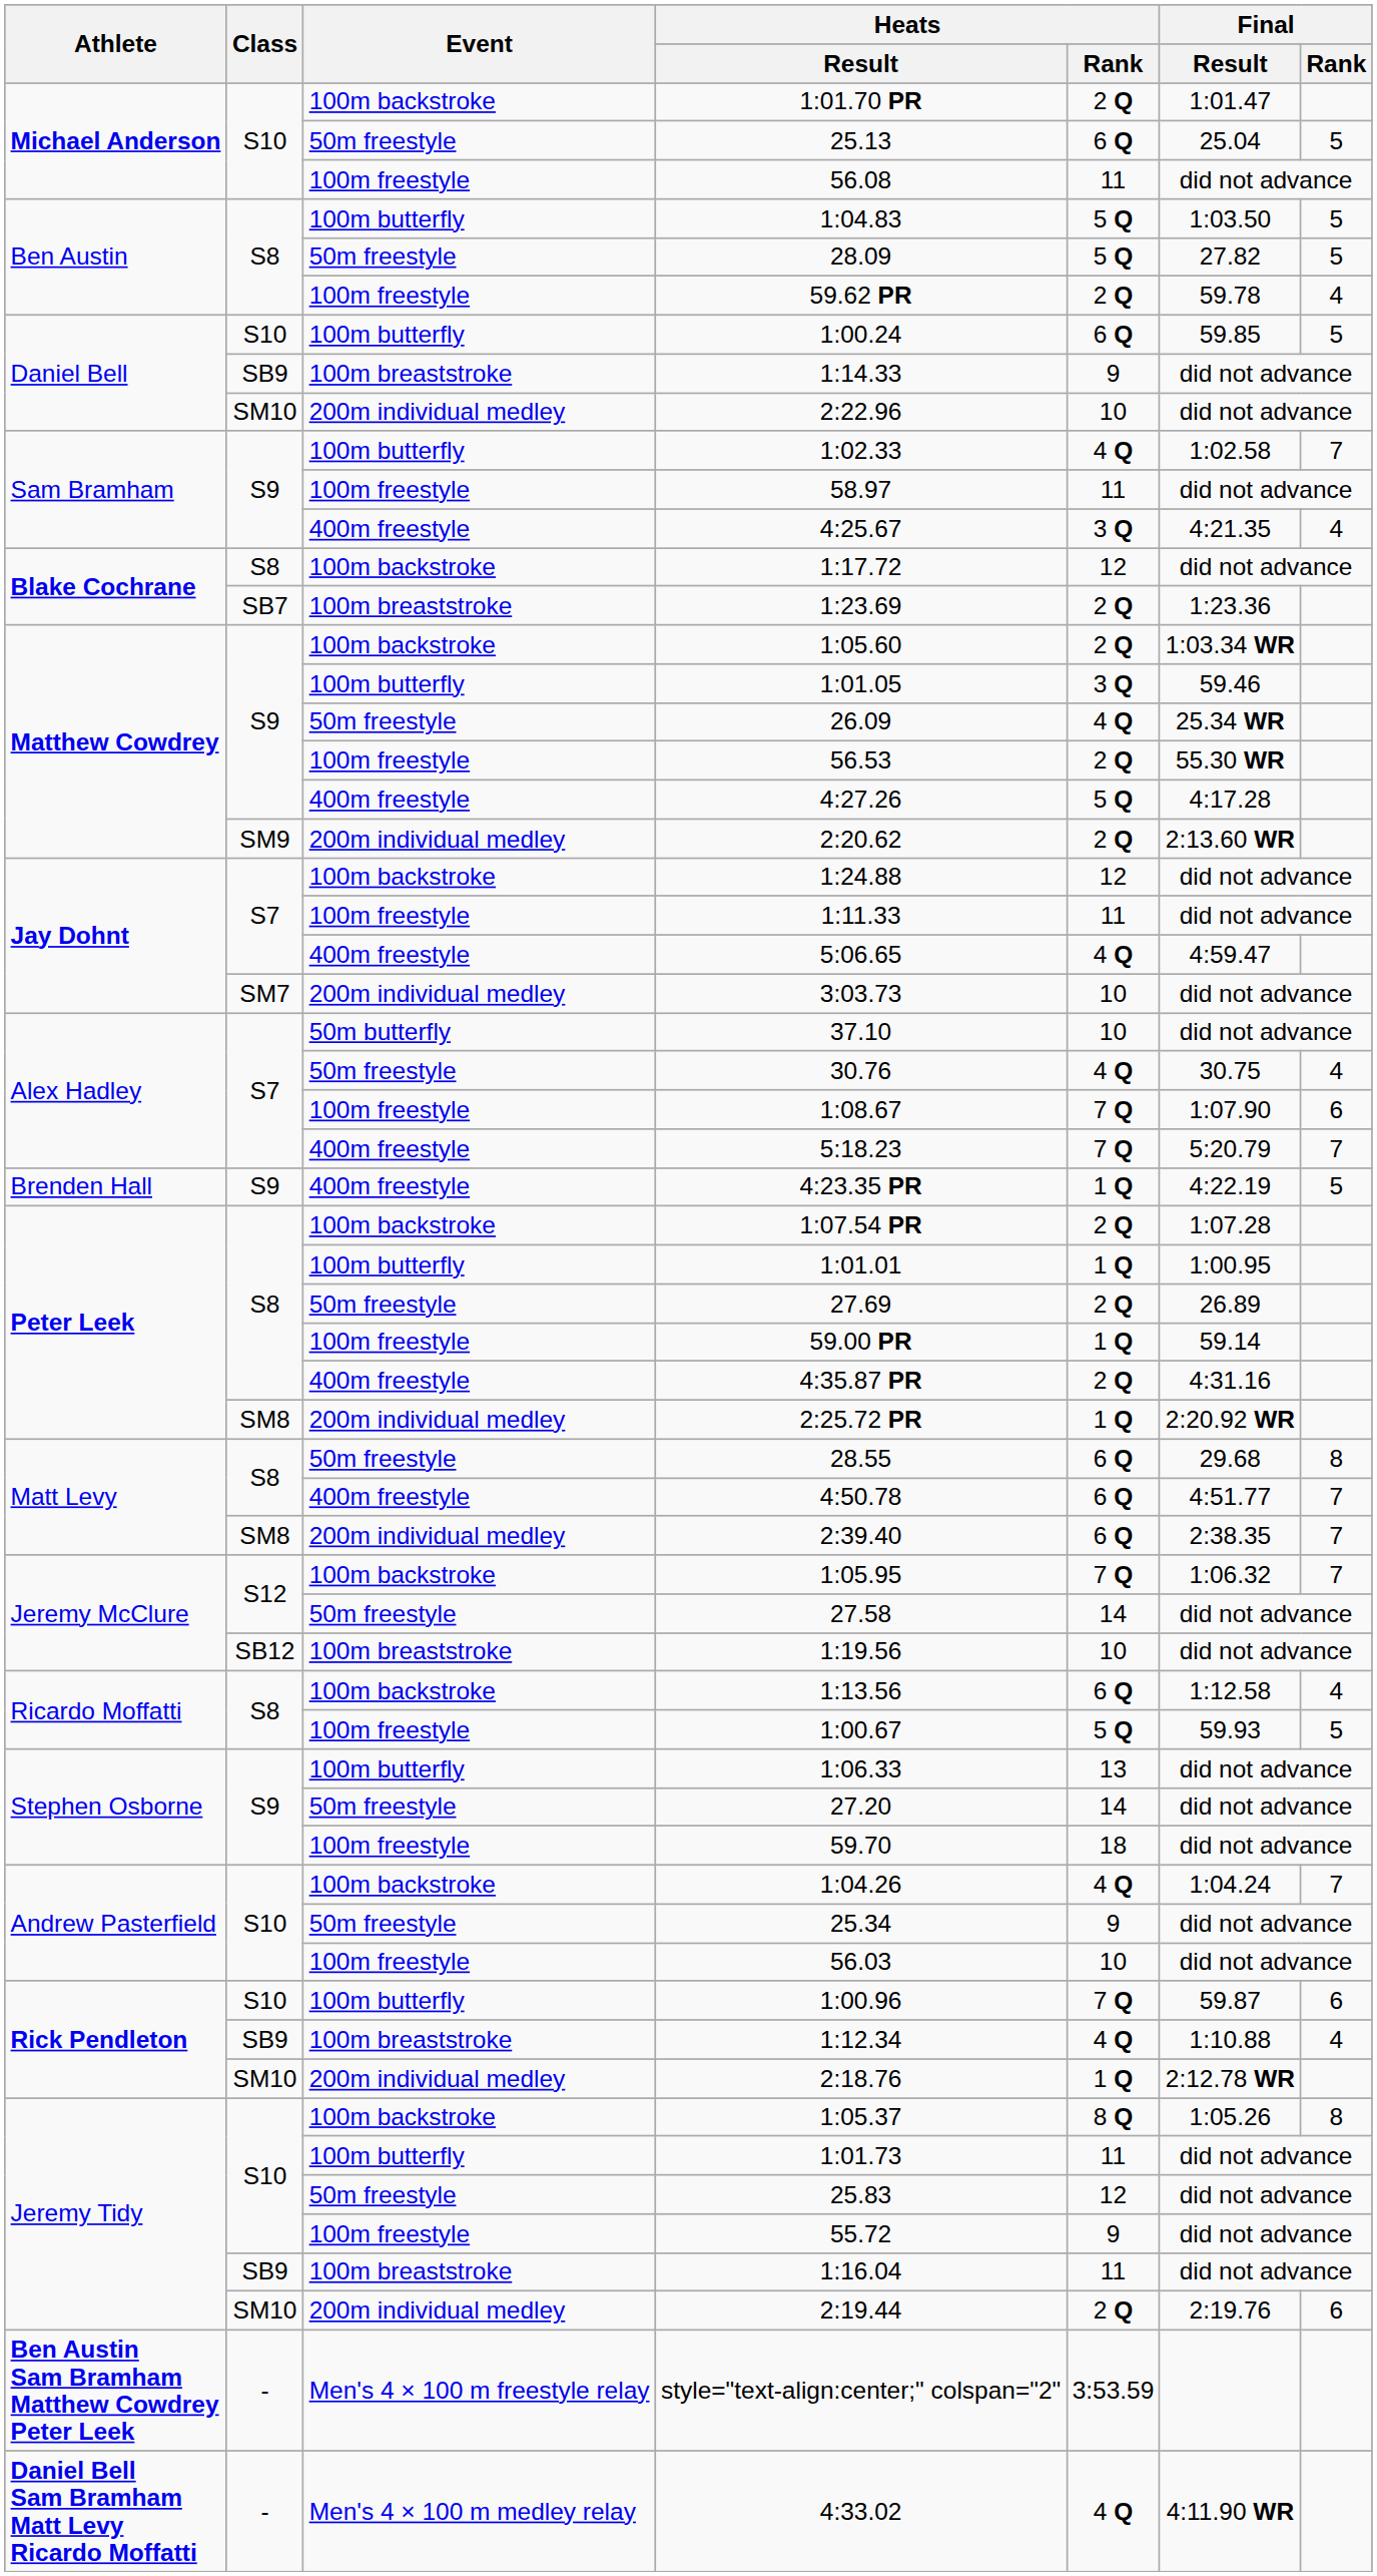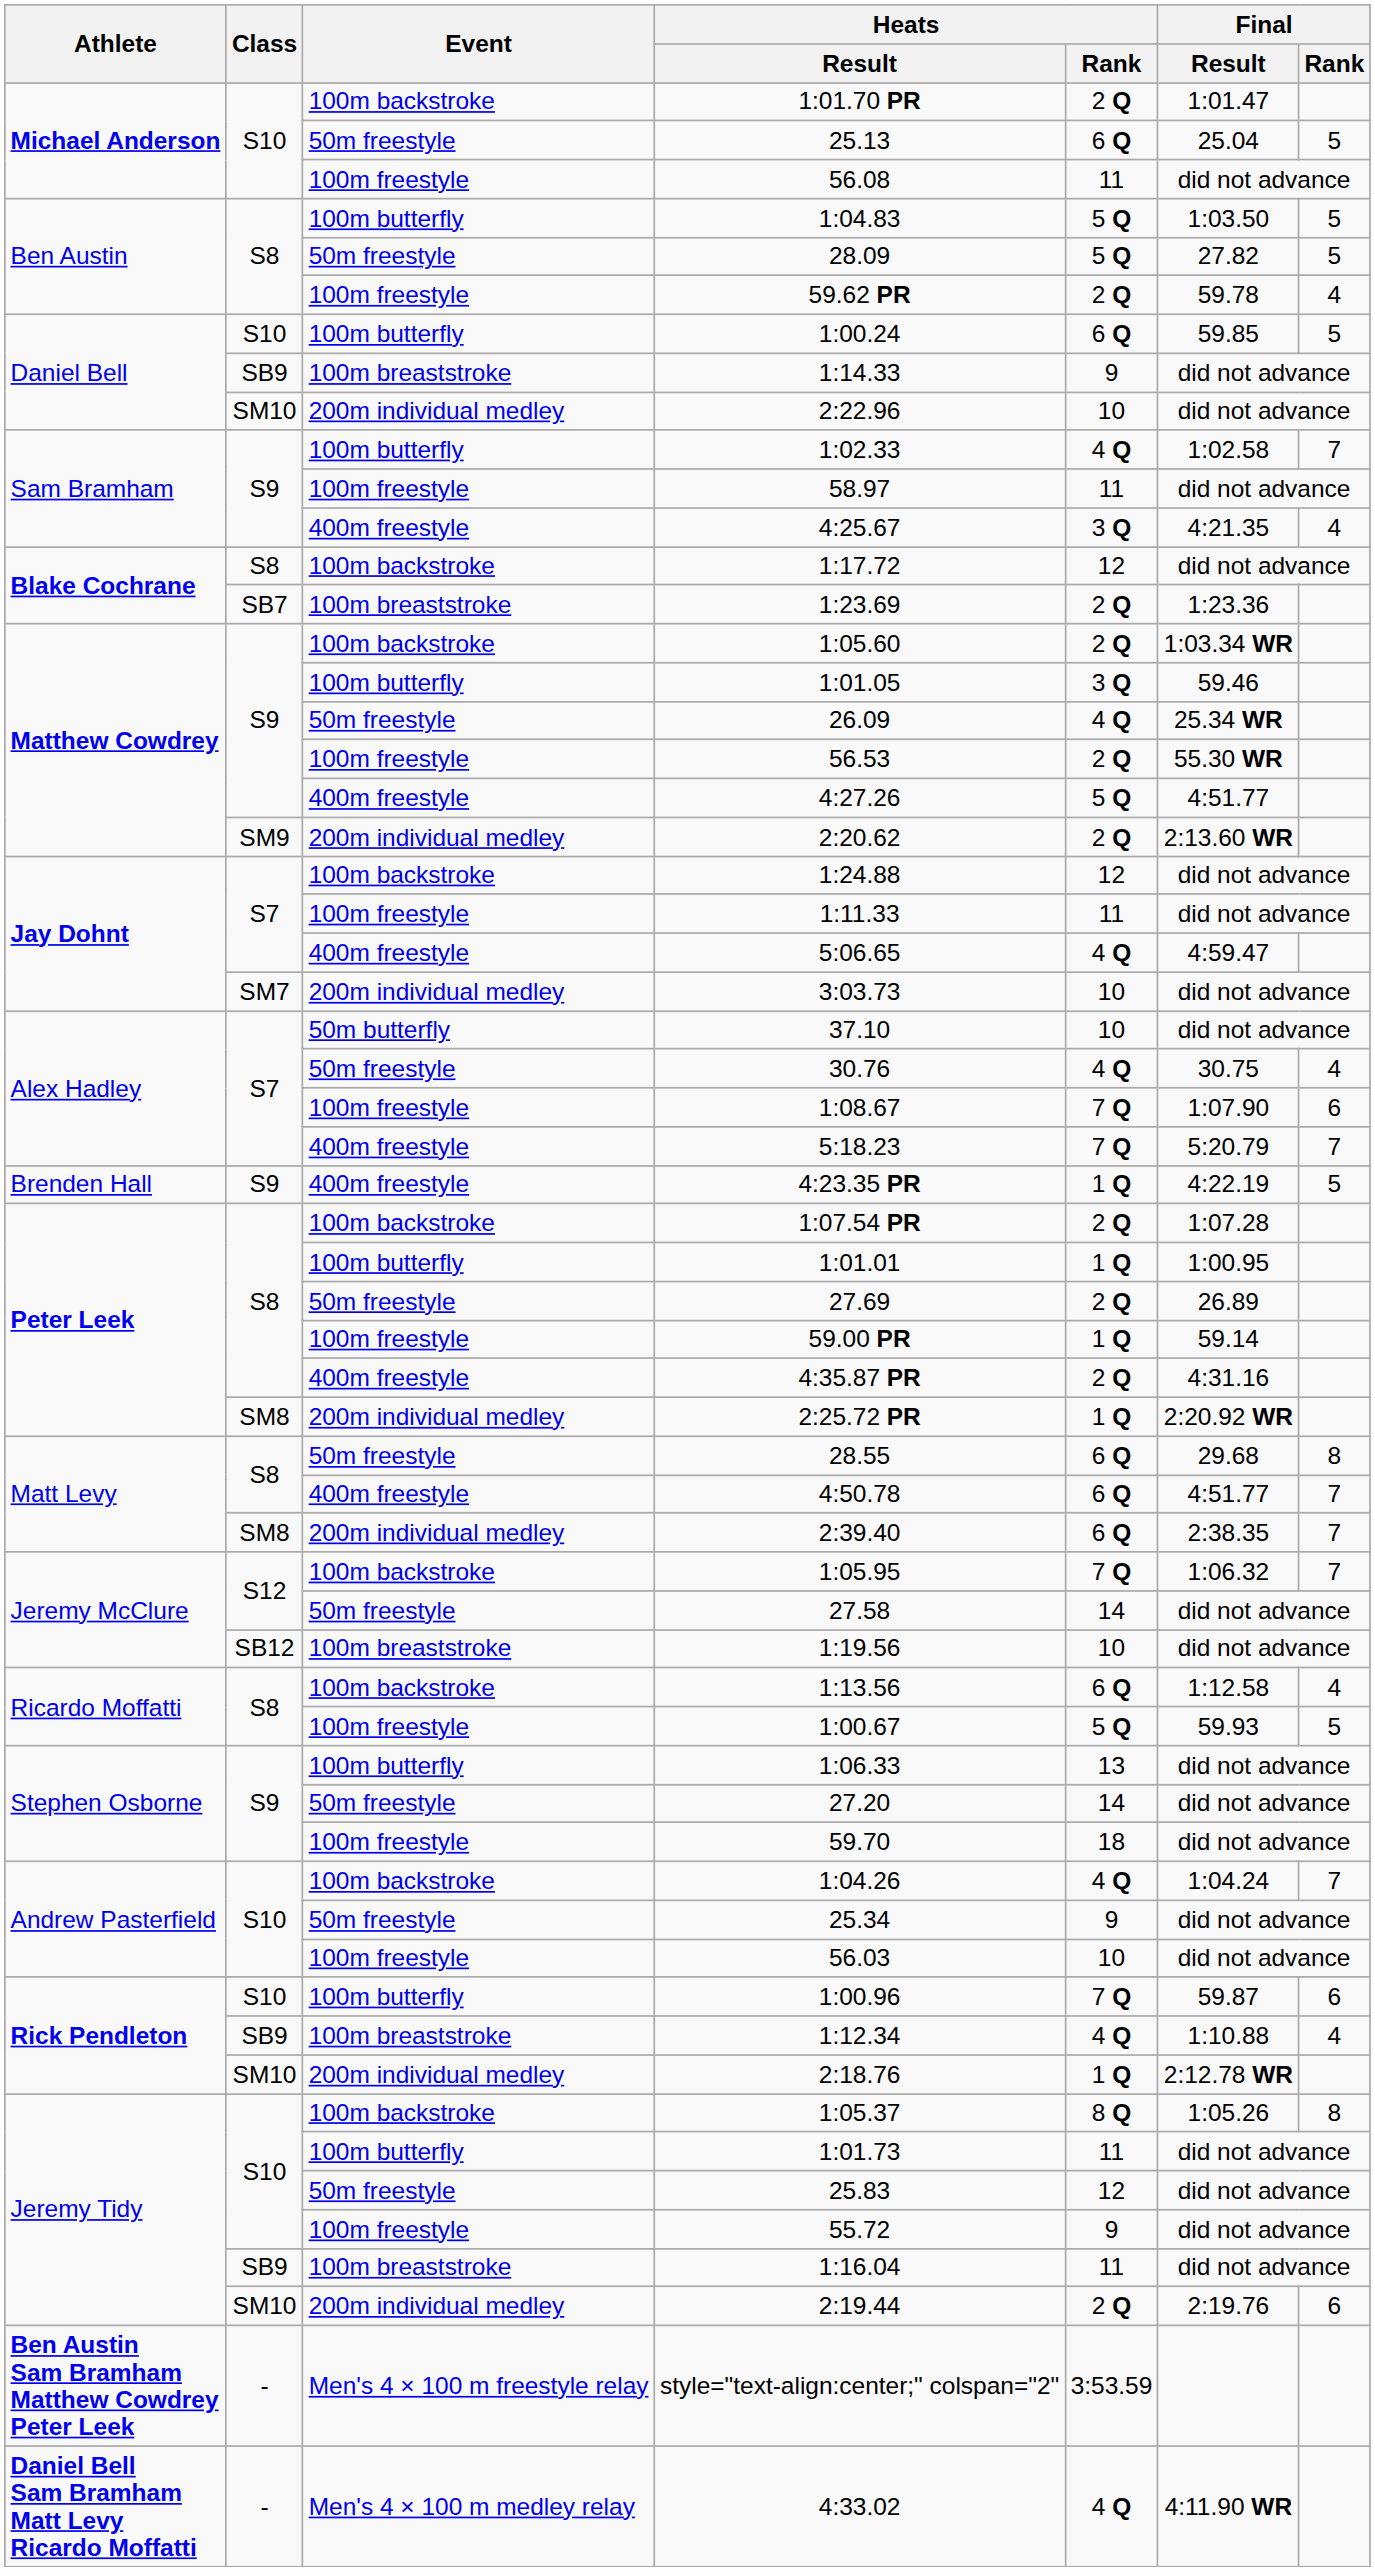4:27.26 | Final / Result: 4:17.28 -> 4:51.77
